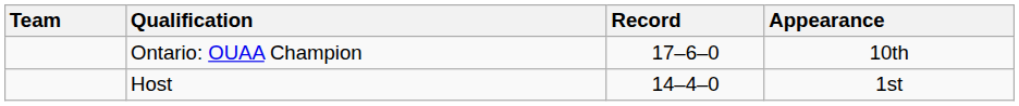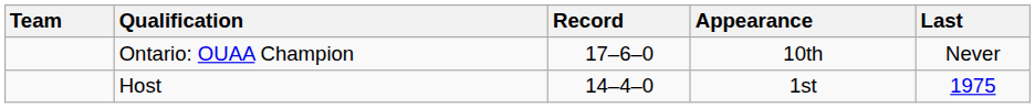+ column: Last | Never | 1975
